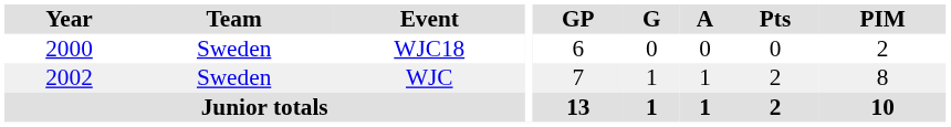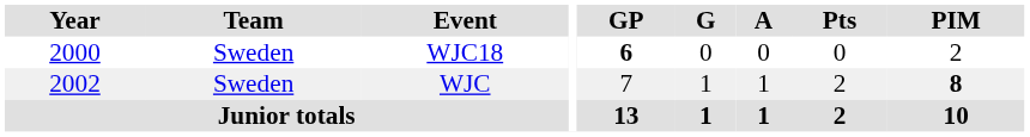WJC18 | GP: normal -> bold
WJC | PIM: normal -> bold
